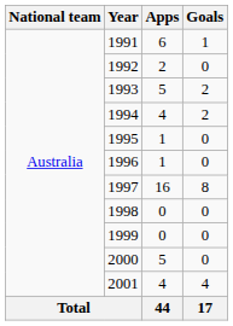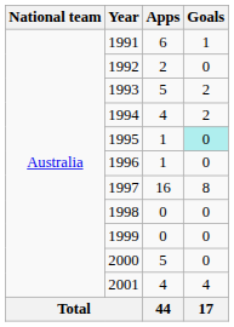1995 | Goals: no background -> paleturquoise background
